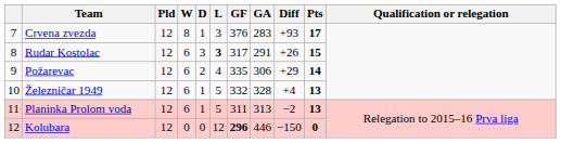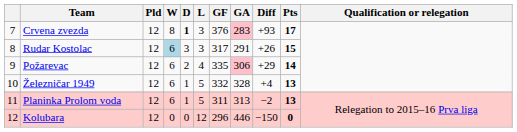Crvena zvezda | D: normal -> bold
Crvena zvezda | GA: no background -> pink background
Rudar Kostolac | W: no background -> lightblue background
Rudar Kostolac | L: bold -> normal
Požarevac | GA: no background -> pink background
Kolubara | GF: bold -> normal
